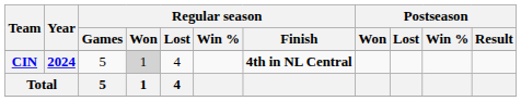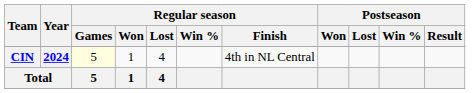CIN | Regular season / Games: no background -> lightyellow background
CIN | Regular season / Won: lightgrey background -> no background
CIN | Regular season / Finish: bold -> normal
